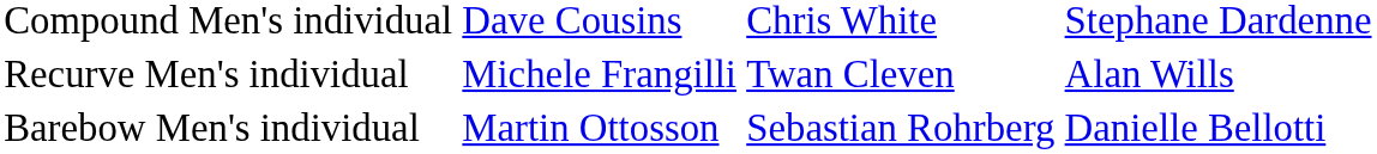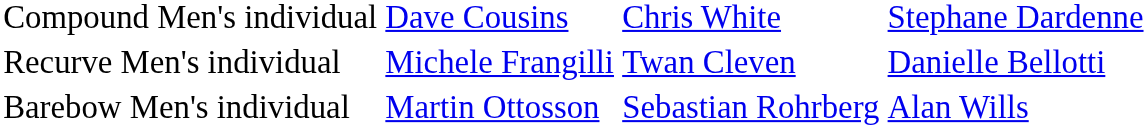Recurve Men's individual | column 4: Alan Wills -> Danielle Bellotti
Barebow Men's individual | column 4: Danielle Bellotti -> Alan Wills
